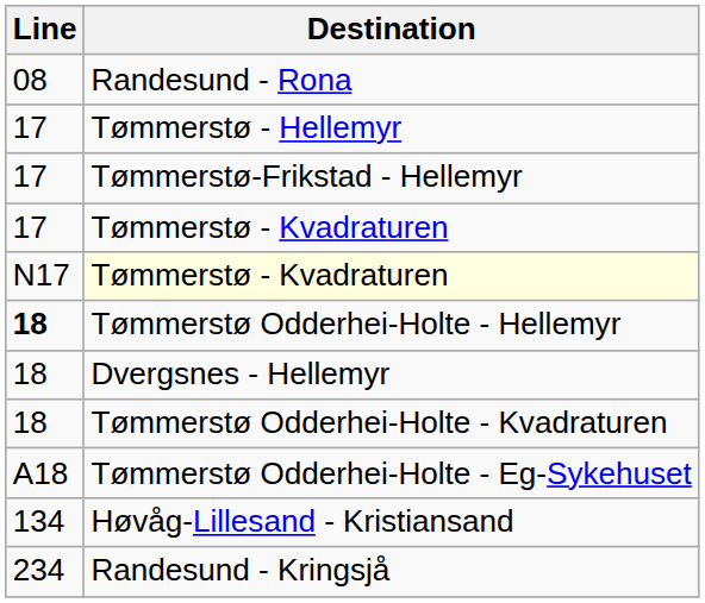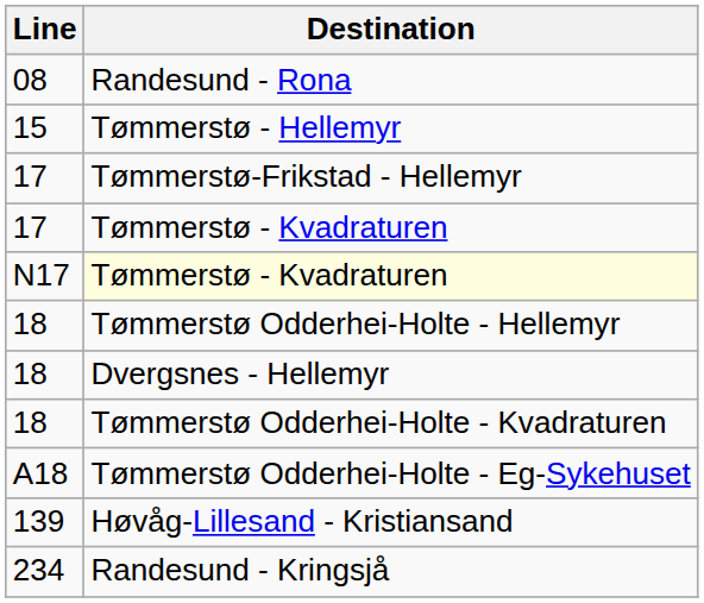row 3 | Line: 17 -> 15
row 7 | Line: bold -> normal
row 11 | Line: 134 -> 139
